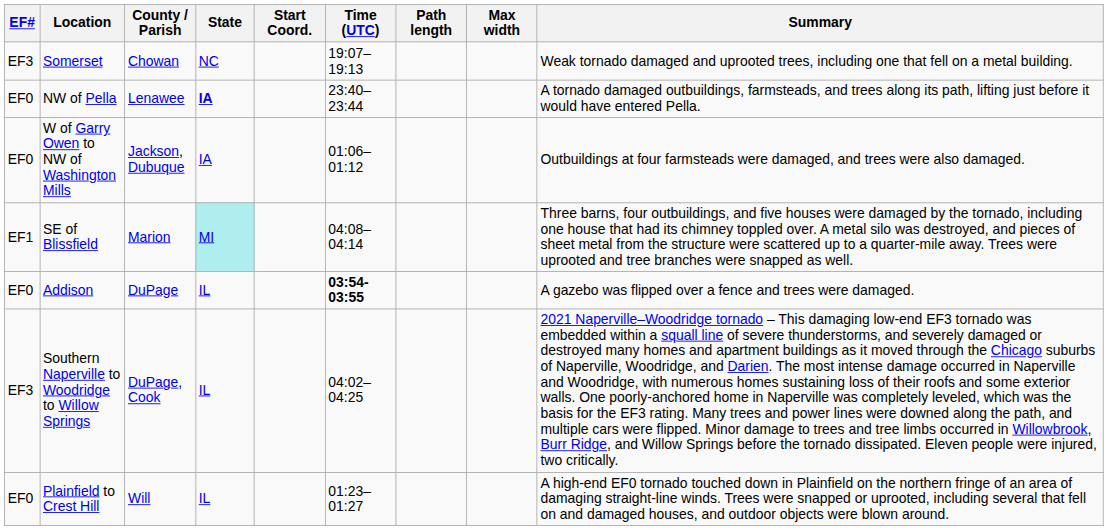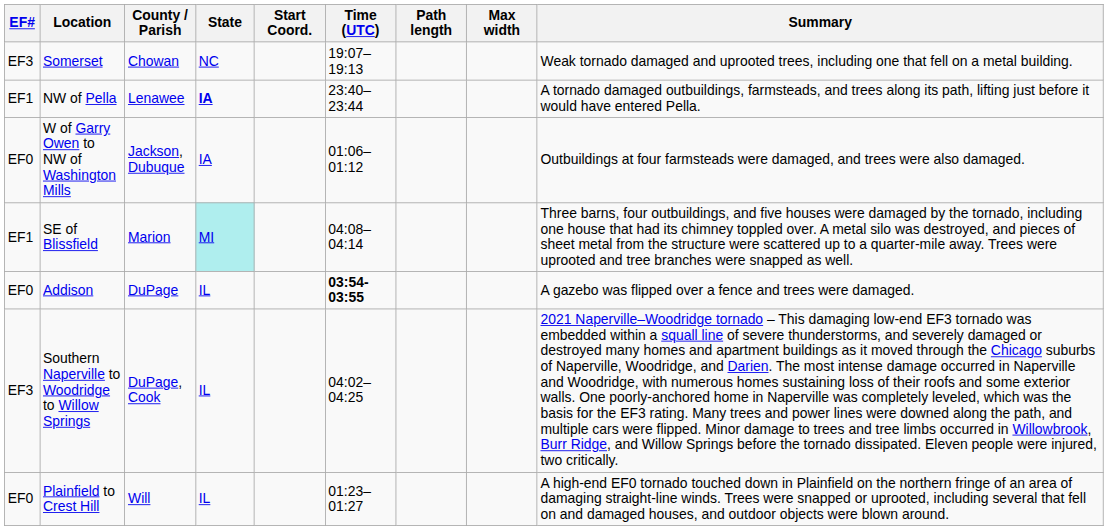NW of Pella | EF#: EF0 -> EF1
